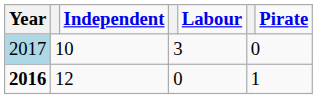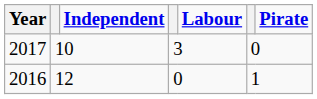2017 | Year: lightblue background -> no background
2016 | Year: bold -> normal
